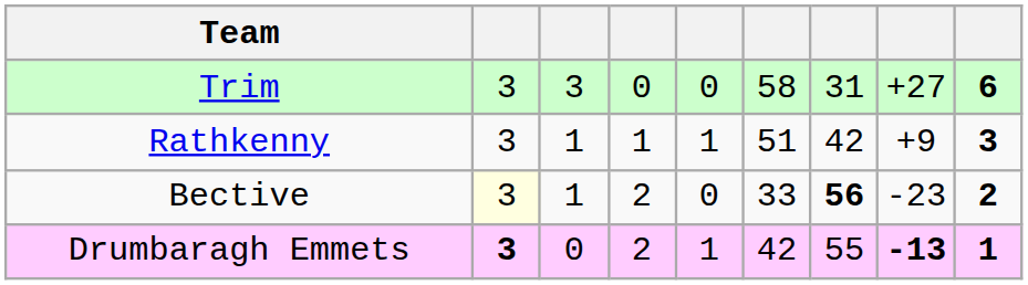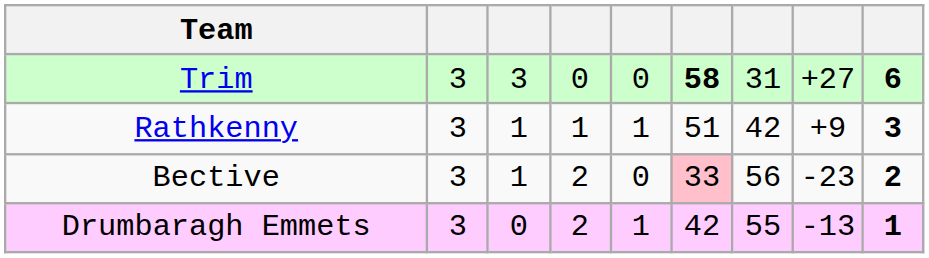Trim | column 6: normal -> bold
Bective | column 2: lightyellow background -> no background
Bective | column 6: no background -> pink background
Bective | column 7: bold -> normal
Drumbaragh Emmets | column 2: bold -> normal
Drumbaragh Emmets | column 8: bold -> normal
